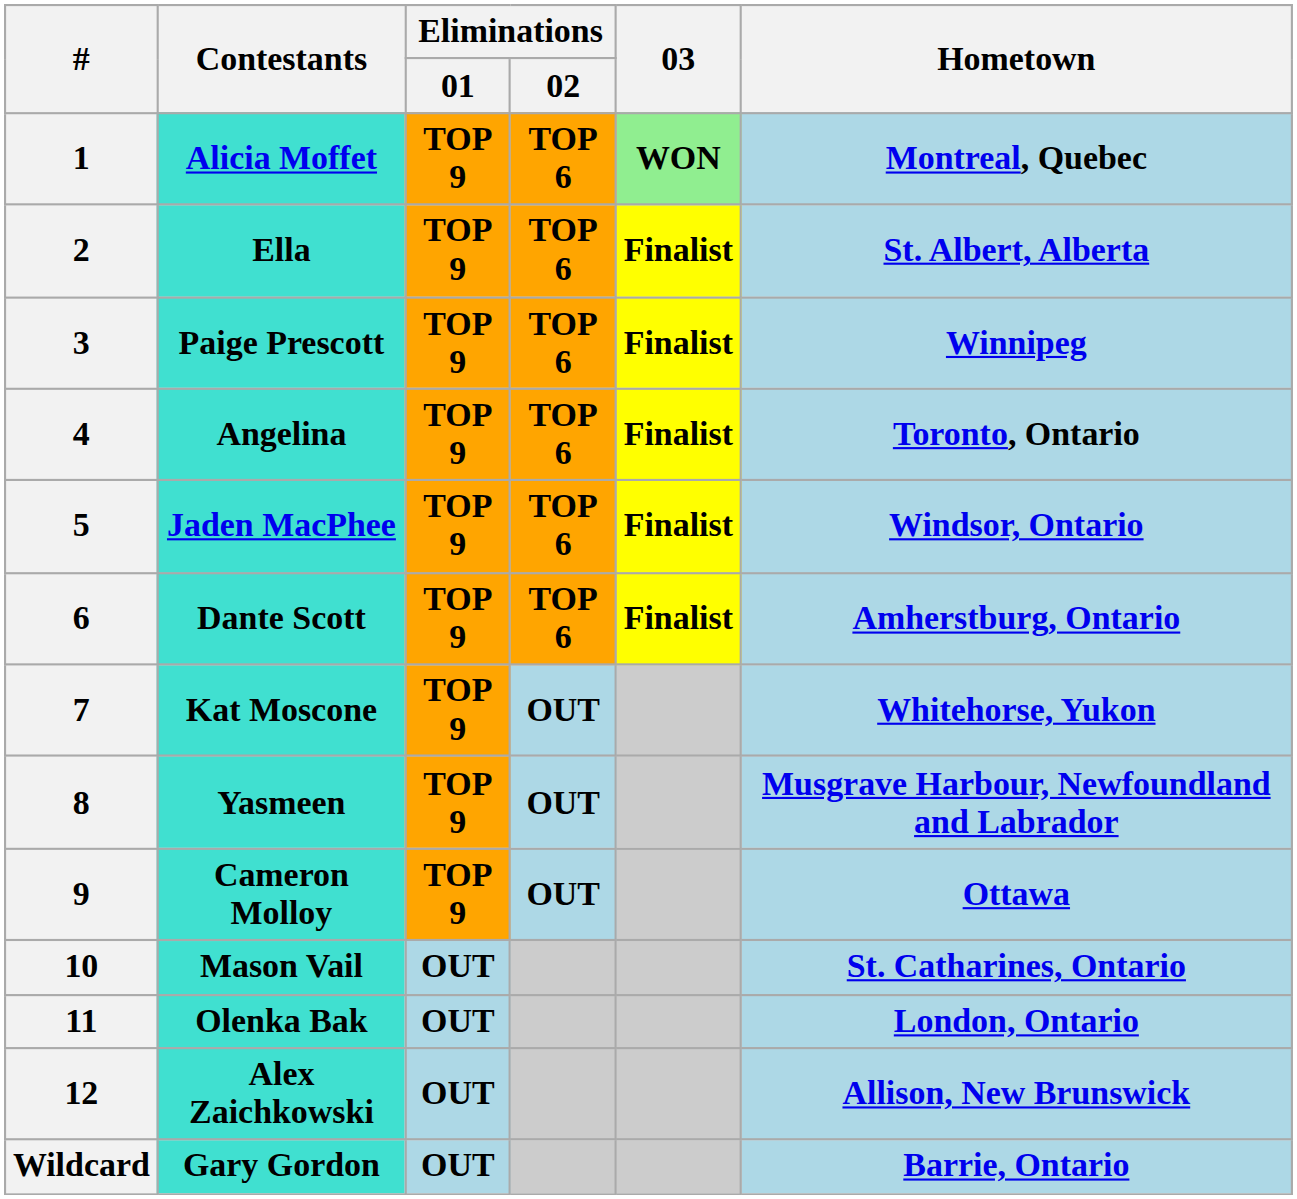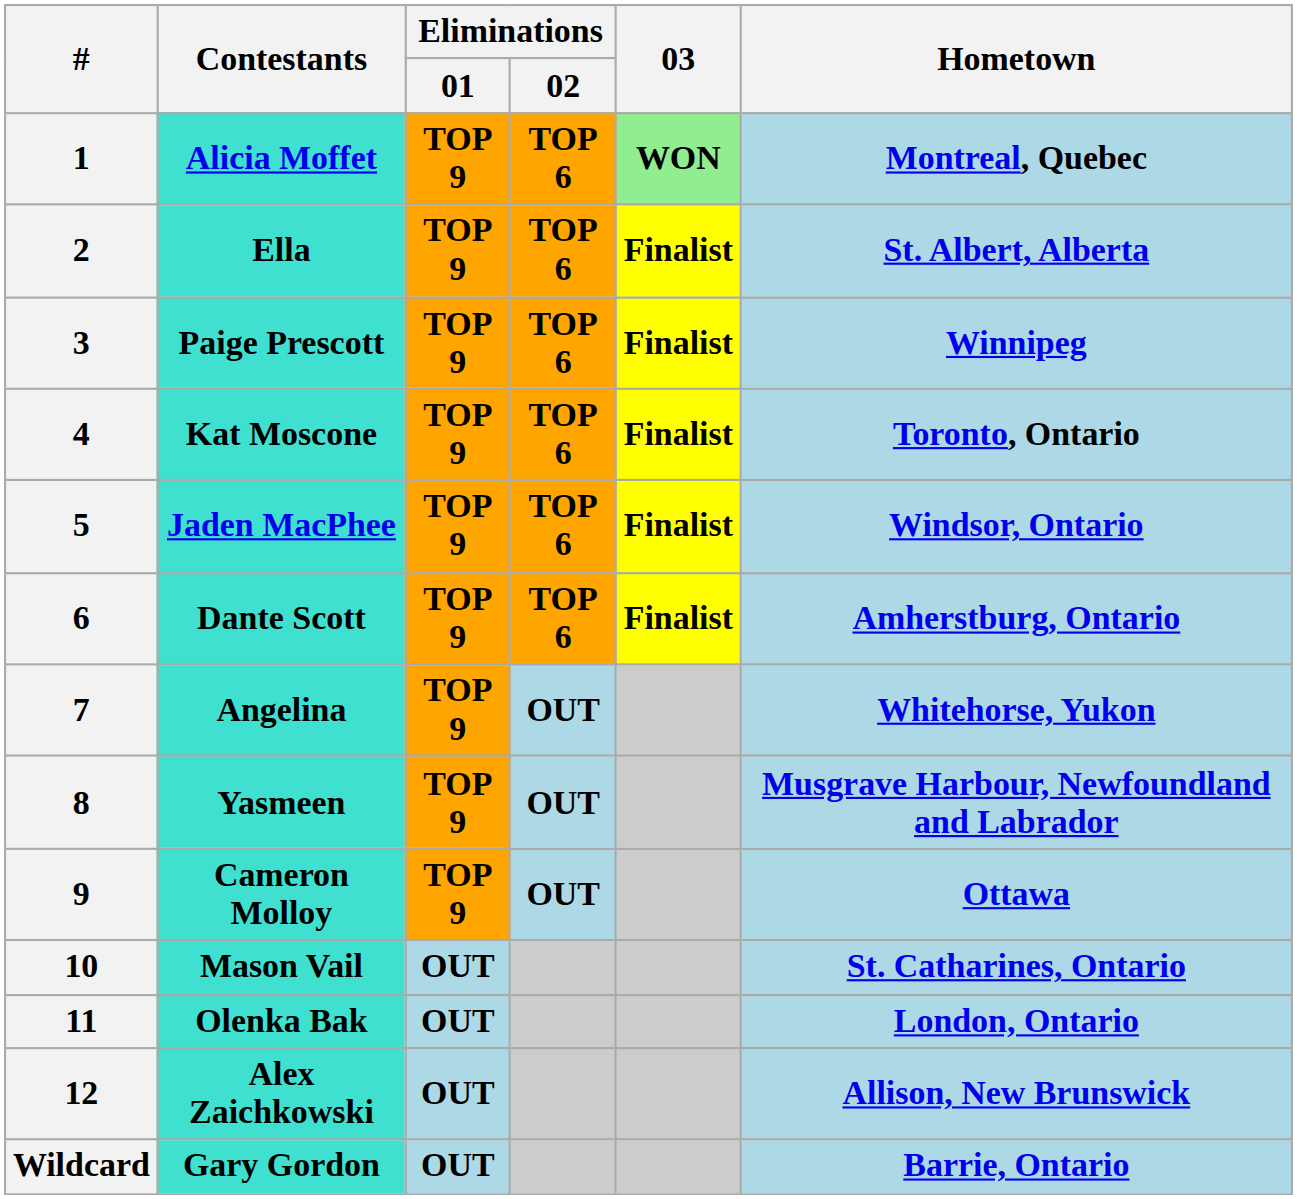4 | Contestants: Angelina -> Kat Moscone
7 | Contestants: Kat Moscone -> Angelina
